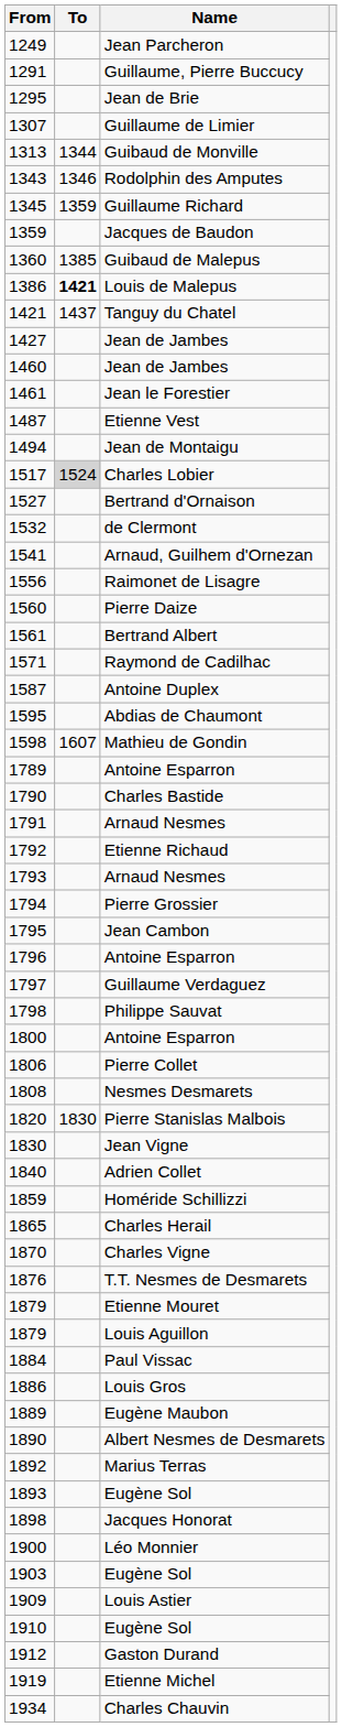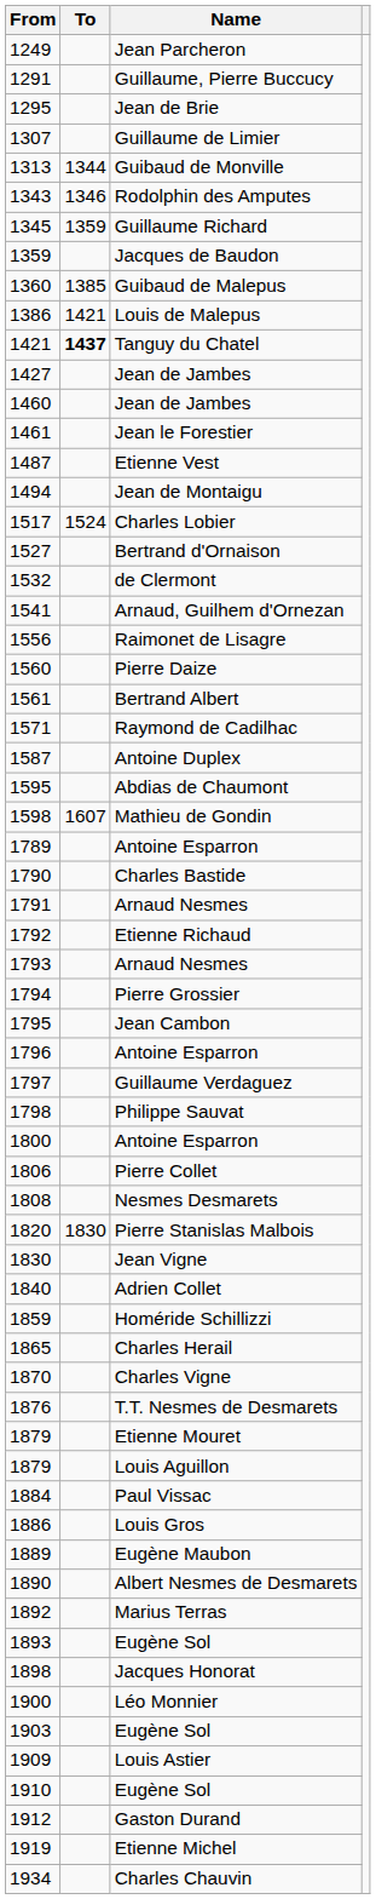Louis de Malepus | To: bold -> normal
Tanguy du Chatel | To: normal -> bold
Charles Lobier | To: lightgrey background -> no background
